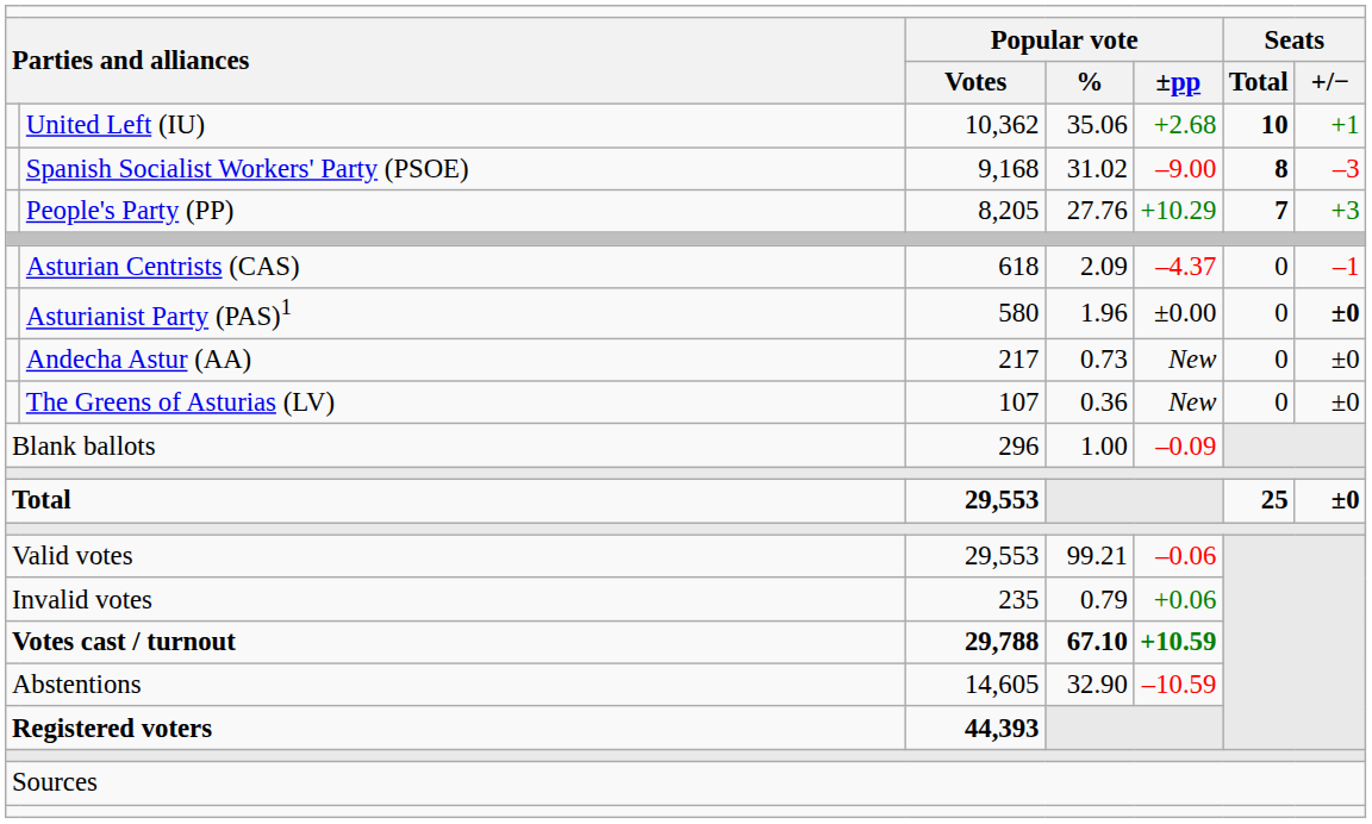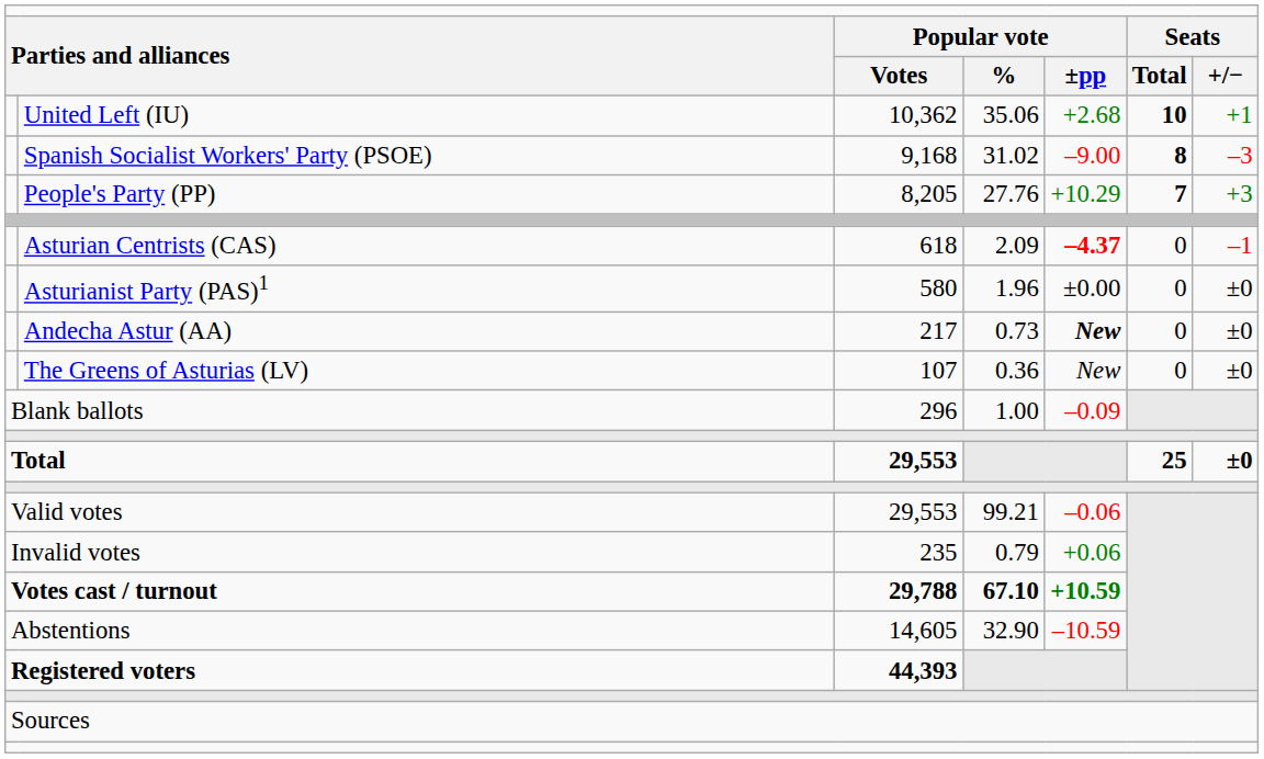Asturian Centrists (CAS) | column 5: normal -> bold
Asturianist Party (PAS)1 | column 7: bold -> normal
Andecha Astur (AA) | column 5: normal -> bold
